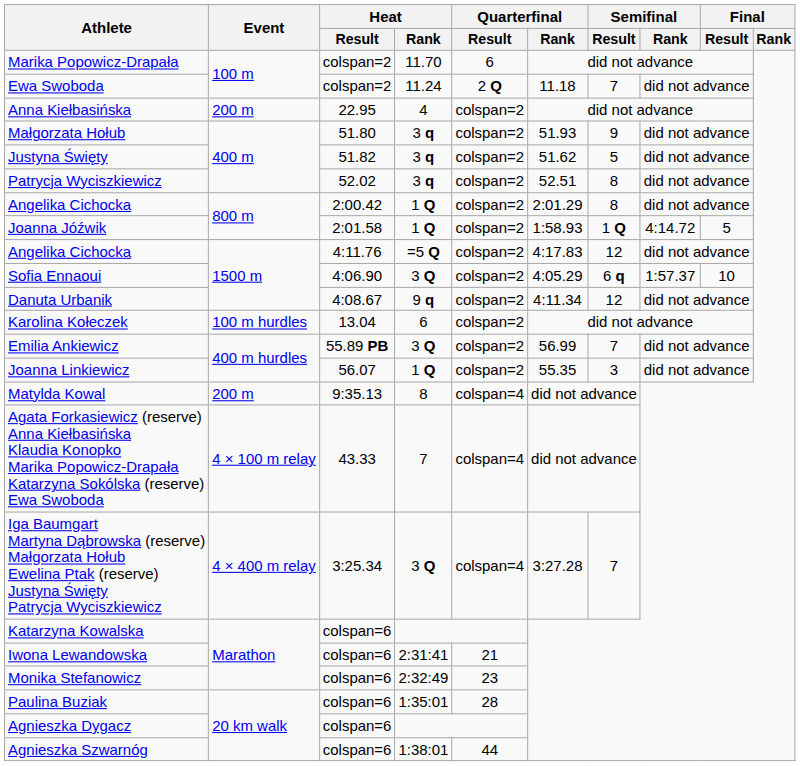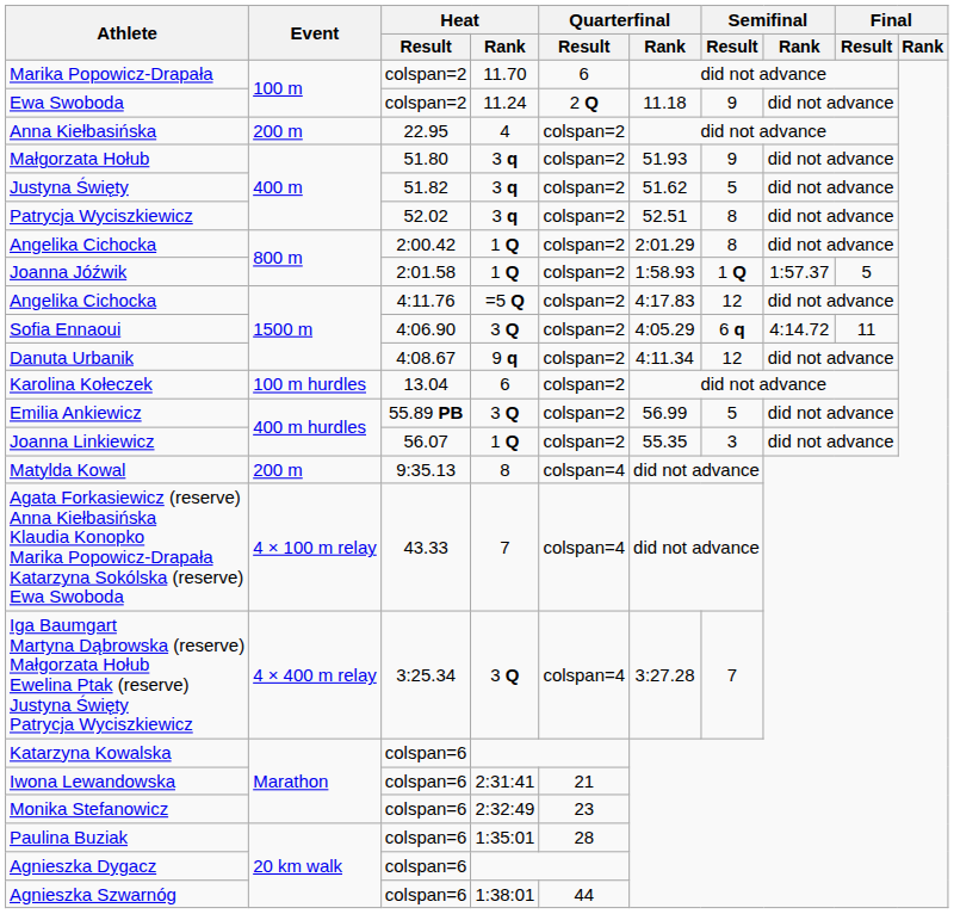Ewa Swoboda | Semifinal / Result: 7 -> 9
Joanna Jóźwik | Semifinal / Rank: 4:14.72 -> 1:57.37
Sofia Ennaoui | Semifinal / Rank: 1:57.37 -> 4:14.72
Sofia Ennaoui | Final / Result: 10 -> 11
Emilia Ankiewicz | Semifinal / Result: 7 -> 5
